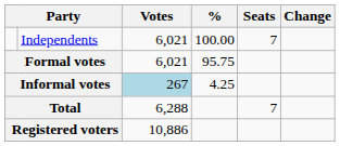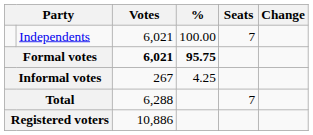Formal votes | Votes: normal -> bold
Formal votes | %: normal -> bold
Informal votes | Votes: lightblue background -> no background
